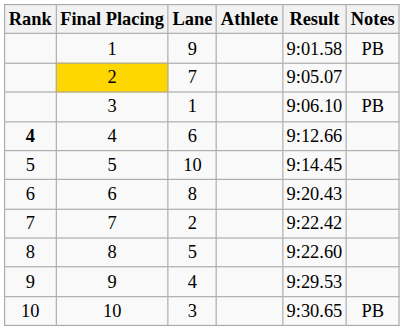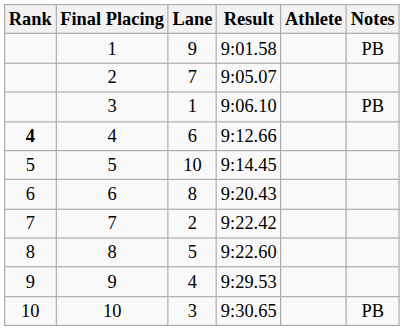columns swapped: Athlete <-> Result
row 3 | Final Placing: gold background -> no background
